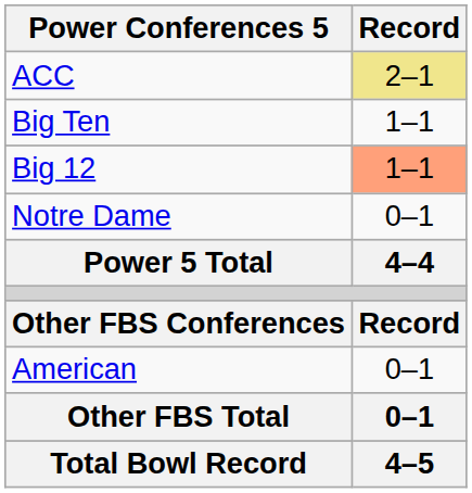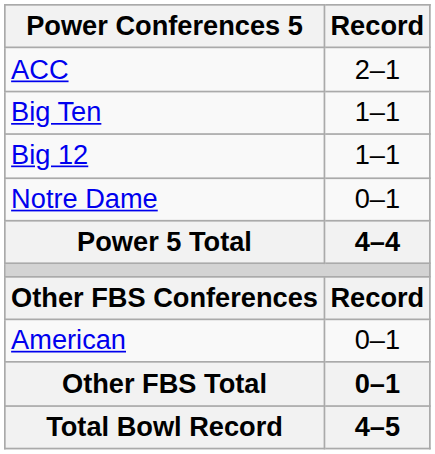ACC | Record: khaki background -> no background
Big 12 | Record: lightsalmon background -> no background
